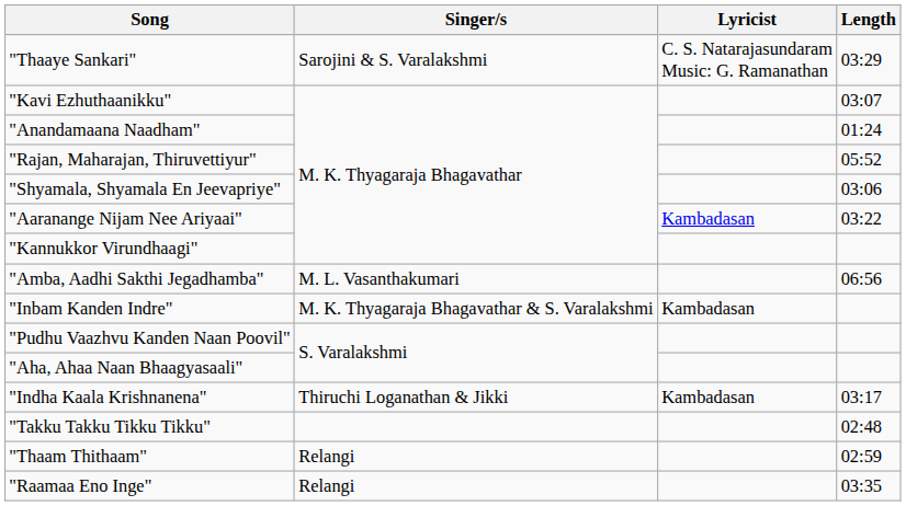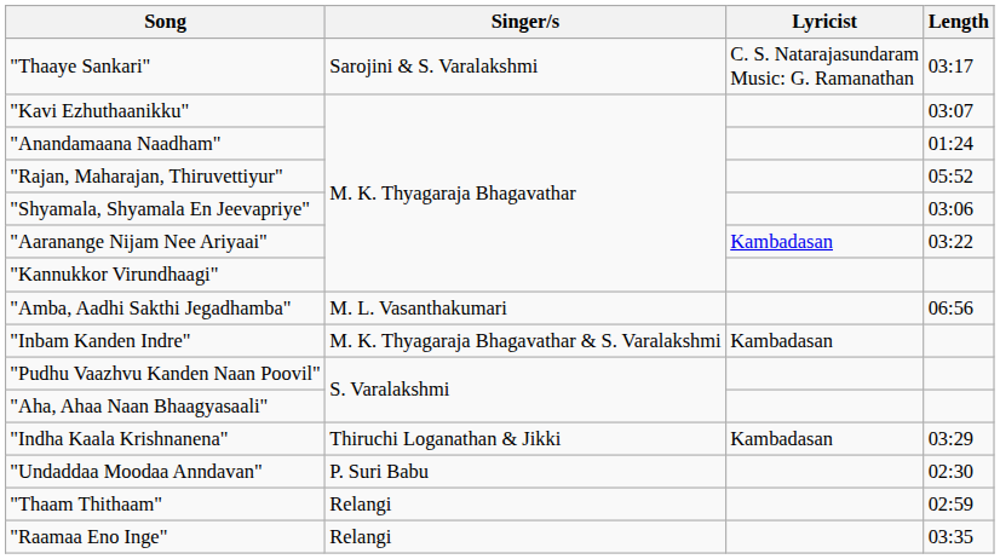"Thaaye Sankari" | Length: 03:29 -> 03:17
"Indha Kaala Krishnanena" | Length: 03:17 -> 03:29
+ row: "Undaddaa Moodaa Anndavan" | P. Suri Babu | 02:30
- row: "Takku Takku Tikku Tikku" | 02:48
